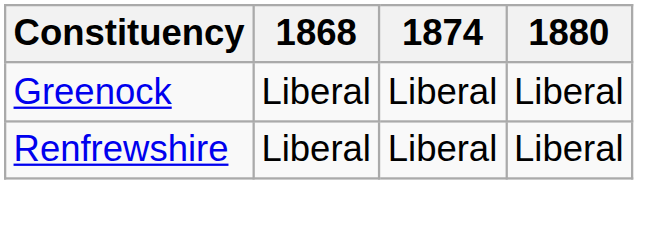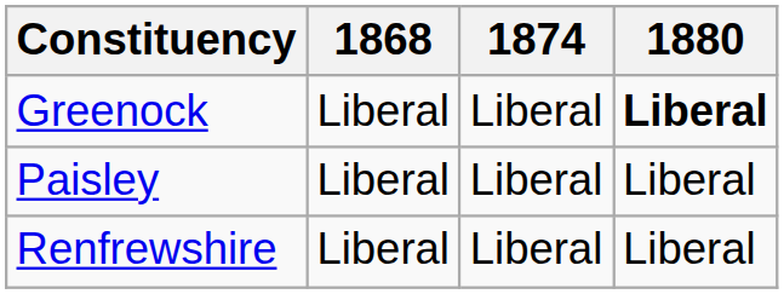Greenock | 1880: normal -> bold
+ row: Paisley | Liberal | Liberal | Liberal
